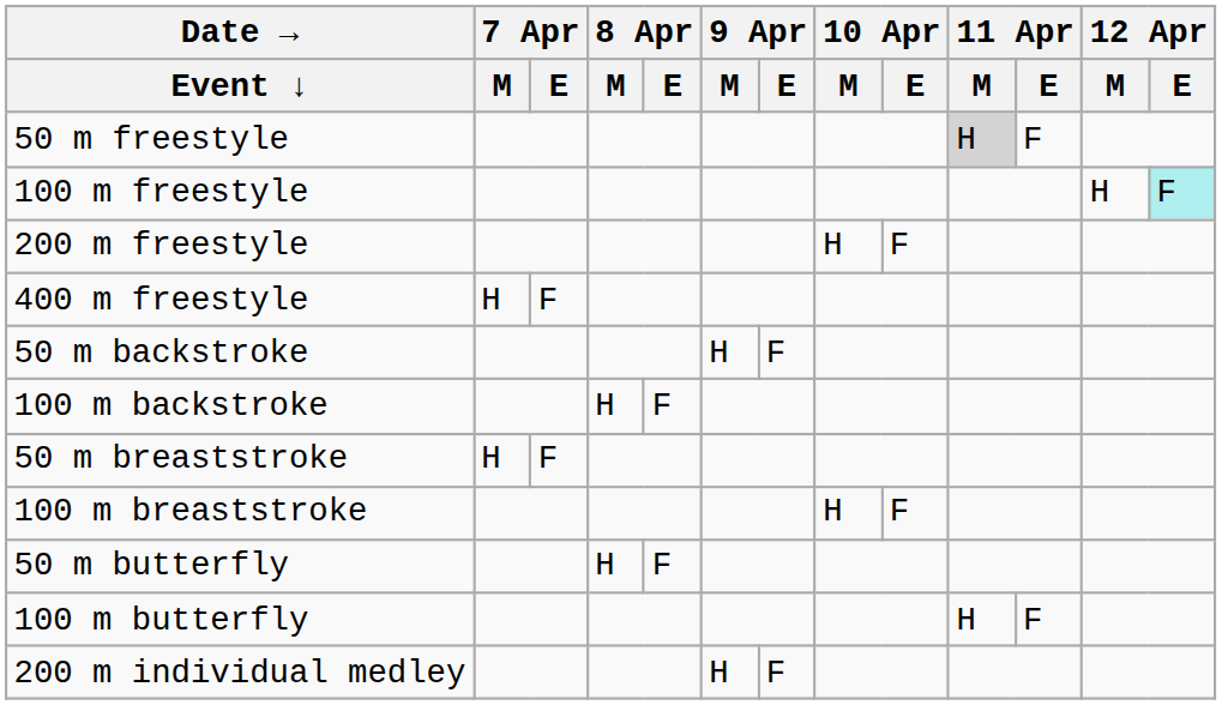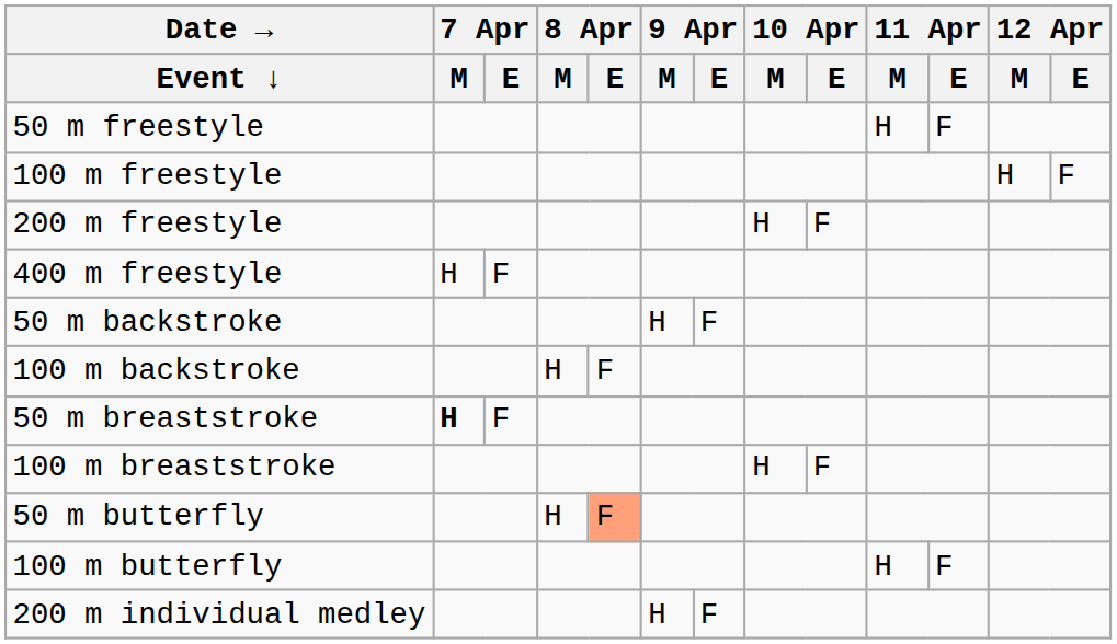50 m freestyle | 11 Apr / M: lightgrey background -> no background
100 m freestyle | 12 Apr / E: paleturquoise background -> no background
50 m breaststroke | 7 Apr / M: normal -> bold
50 m butterfly | 8 Apr / E: no background -> lightsalmon background
